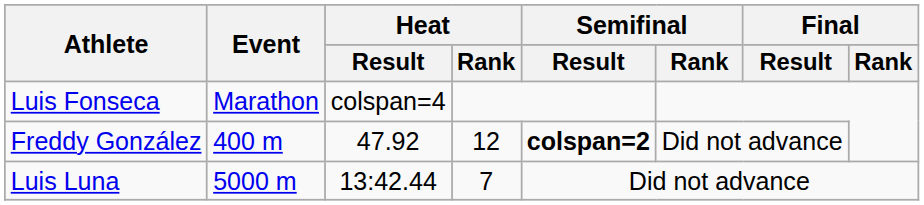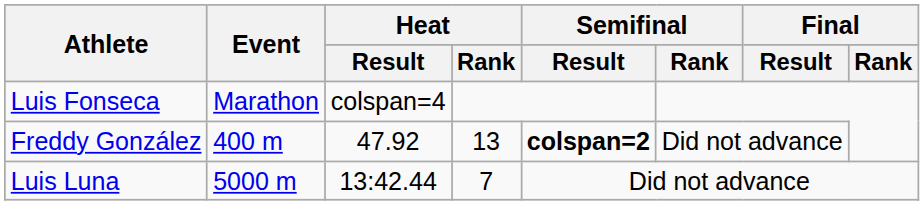Freddy González | Heat / Rank: 12 -> 13
